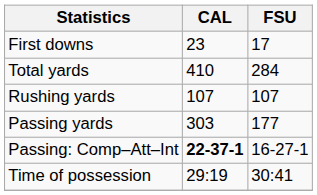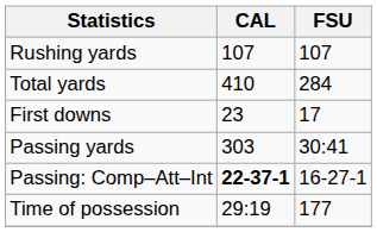rows swapped: First downs <-> Rushing yards
Passing yards | FSU: 177 -> 30:41
Time of possession | FSU: 30:41 -> 177
